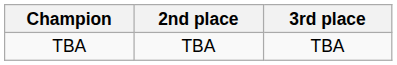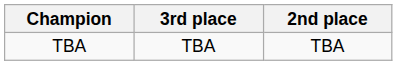columns swapped: 2nd place <-> 3rd place
